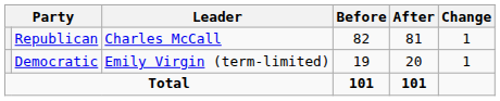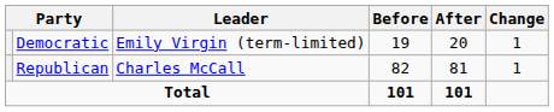rows swapped: Republican <-> Democratic
